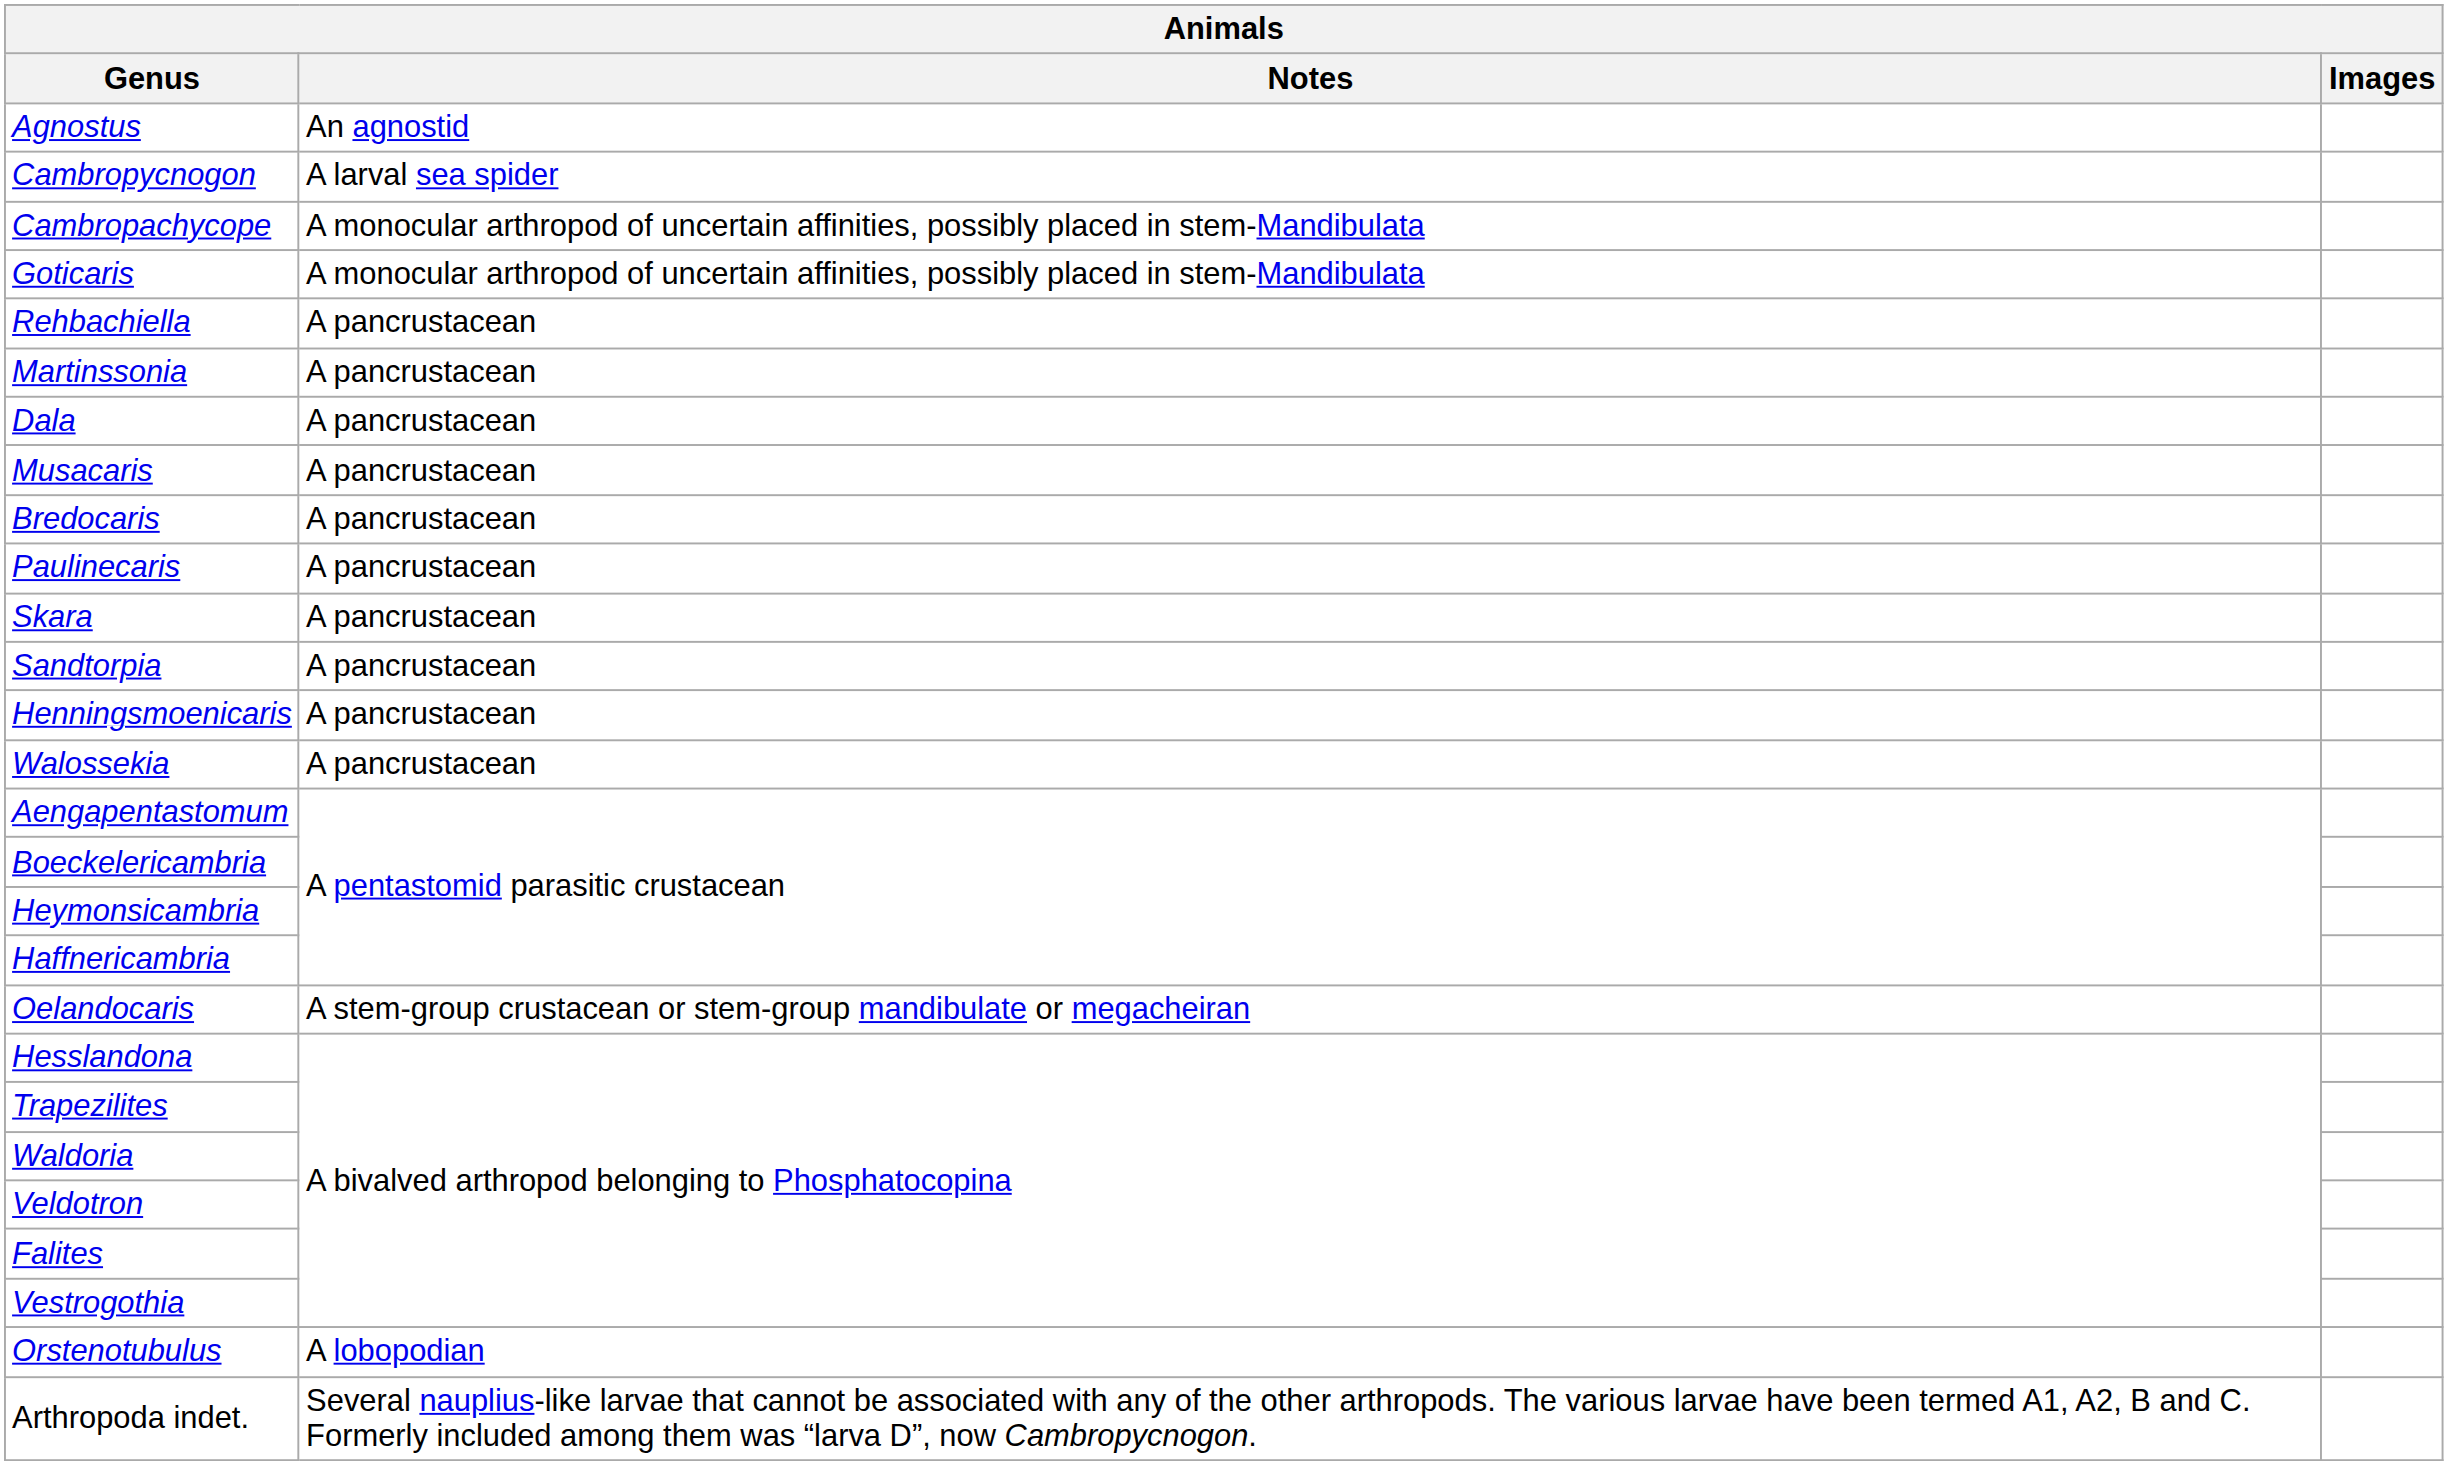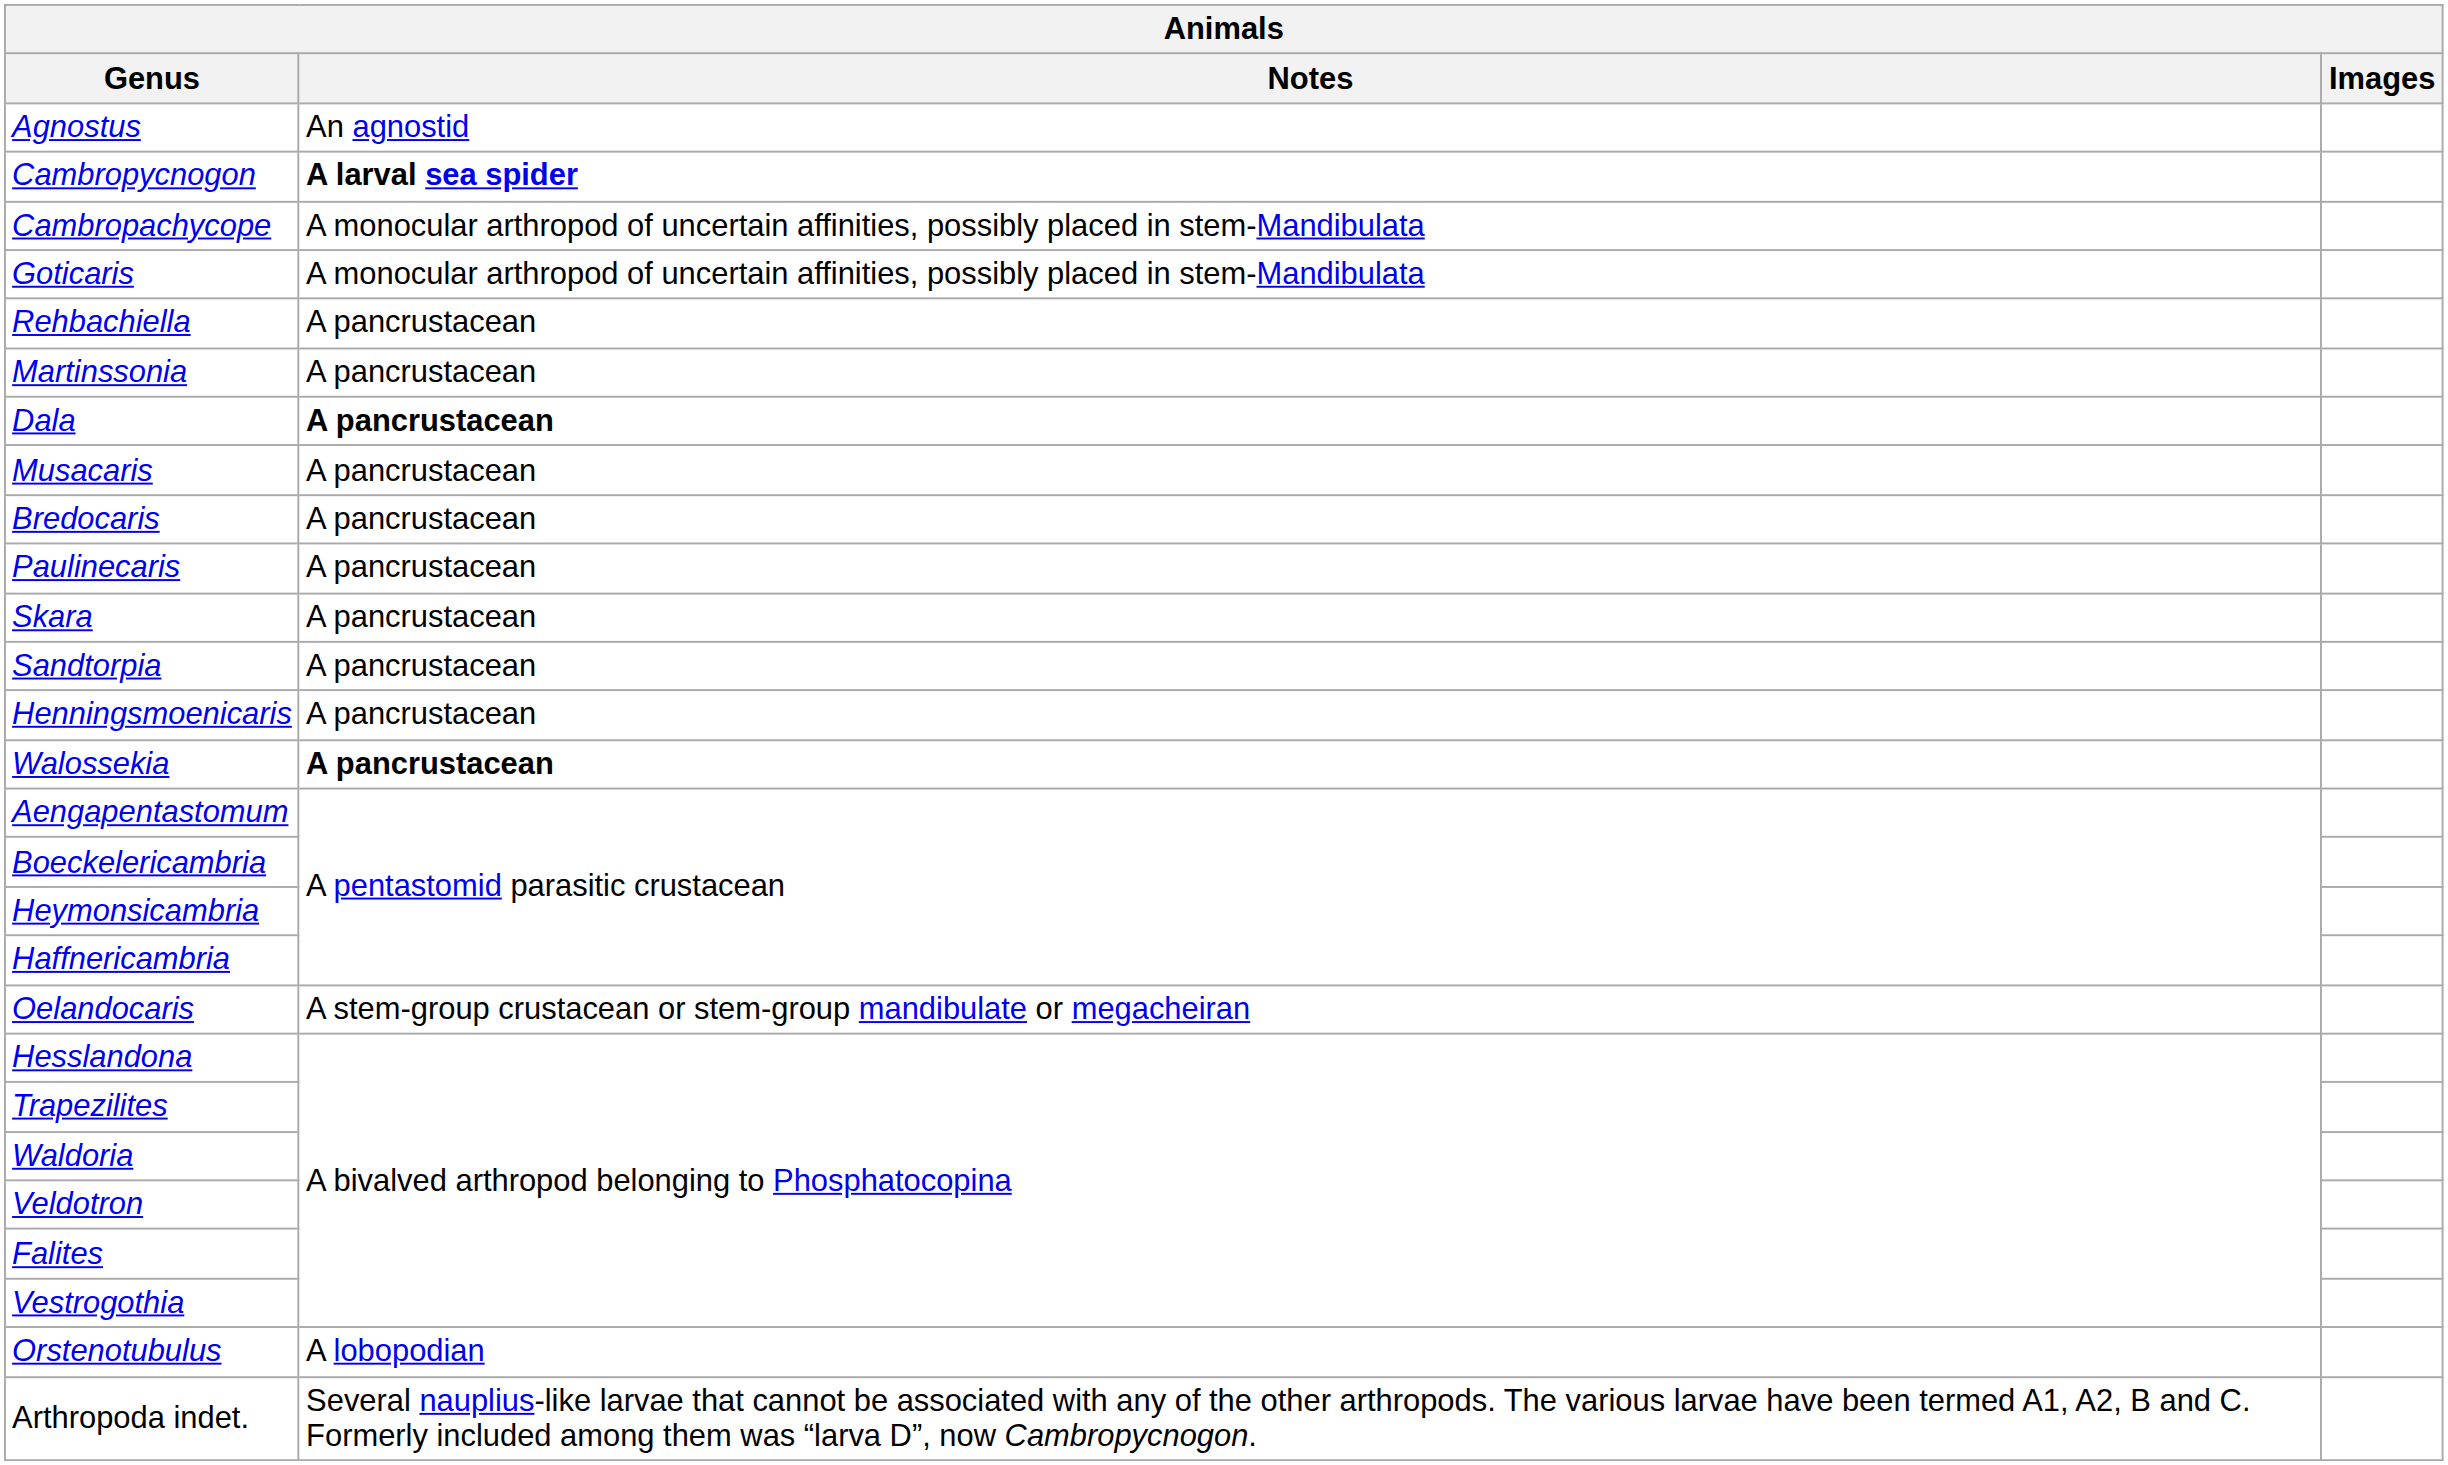Cambropycnogon | Notes: normal -> bold
Dala | Notes: normal -> bold
Walossekia | Notes: normal -> bold
